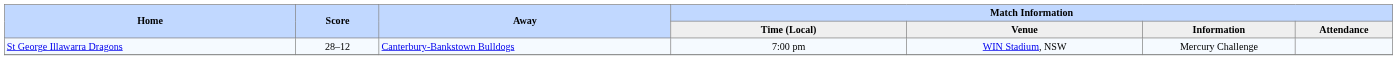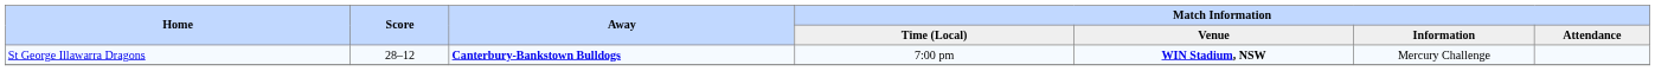St George Illawarra Dragons | Away: normal -> bold
St George Illawarra Dragons | Match Information / Venue: normal -> bold
